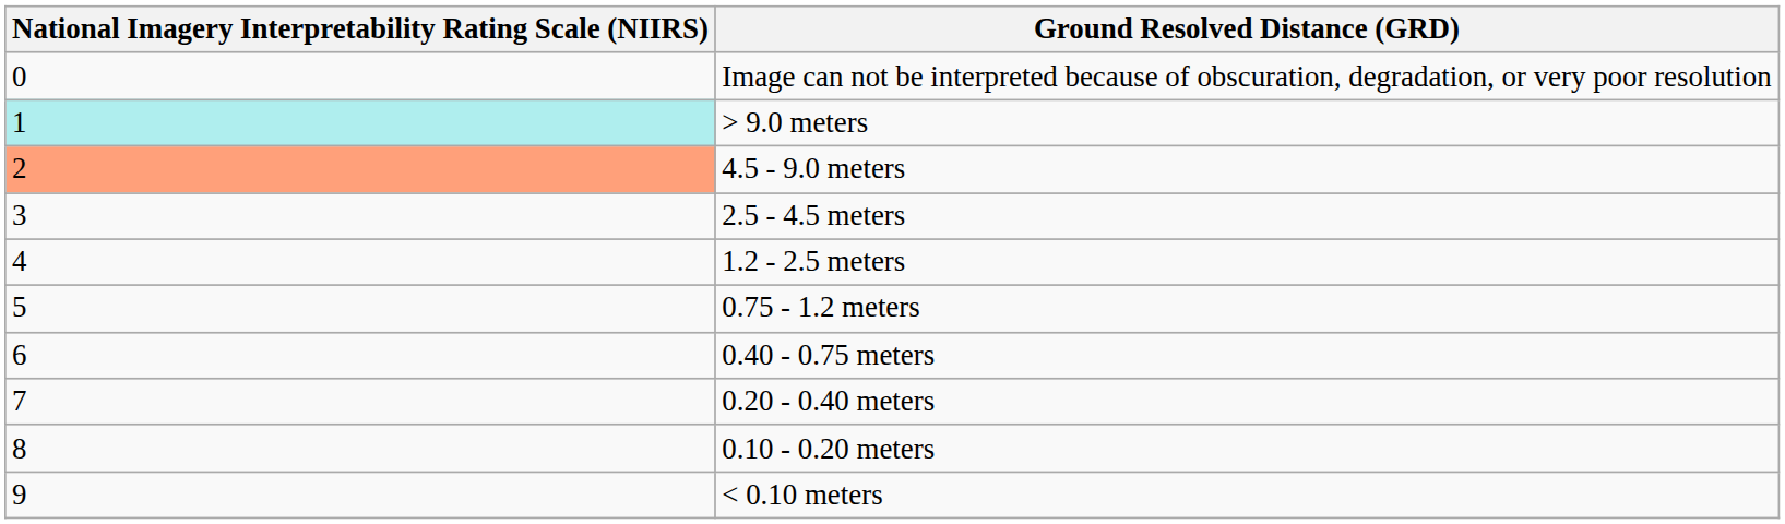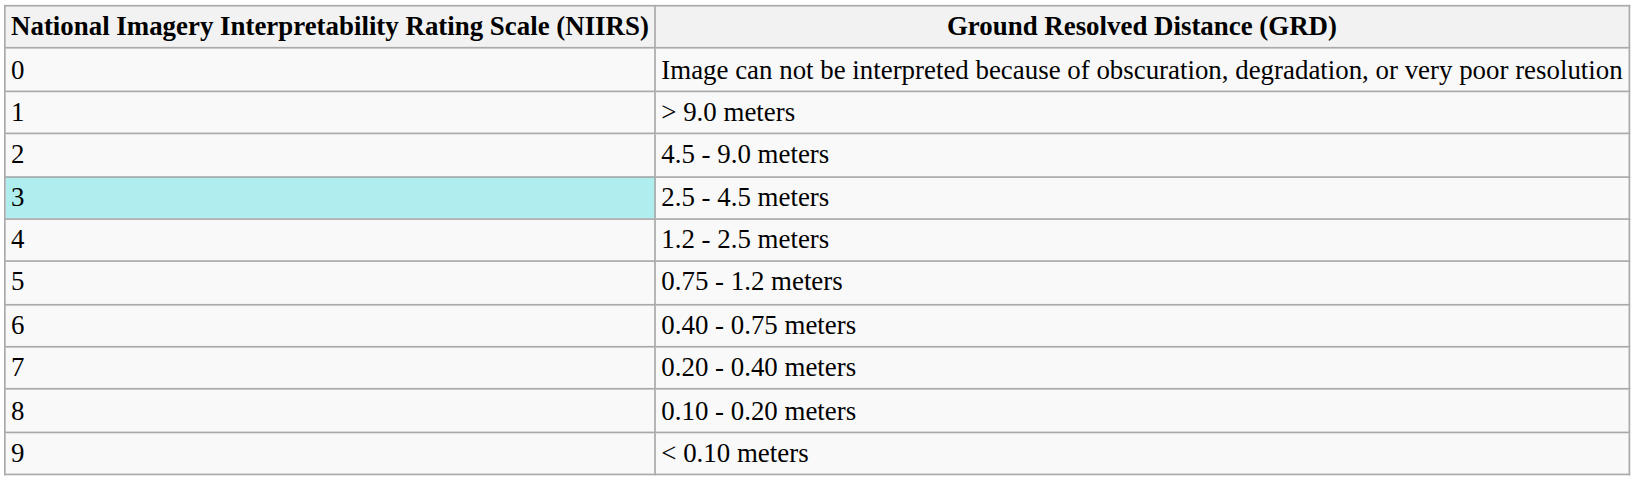> 9.0 meters | National Imagery Interpretability Rating Scale (NIIRS): paleturquoise background -> no background
4.5 - 9.0 meters | National Imagery Interpretability Rating Scale (NIIRS): lightsalmon background -> no background
2.5 - 4.5 meters | National Imagery Interpretability Rating Scale (NIIRS): no background -> paleturquoise background
